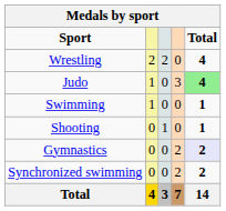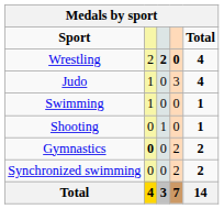Wrestling | column 3: normal -> bold
Wrestling | column 4: normal -> bold
Judo | Total: lightgreen background -> no background
Gymnastics | column 2: normal -> bold
Gymnastics | Total: lavender background -> no background
